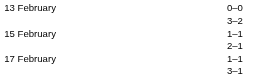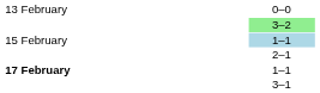3–2 | column 2: no background -> lightgreen background
15 February / 1–1 | column 2: no background -> lightblue background
17 February / 1–1 | column 1: normal -> bold
